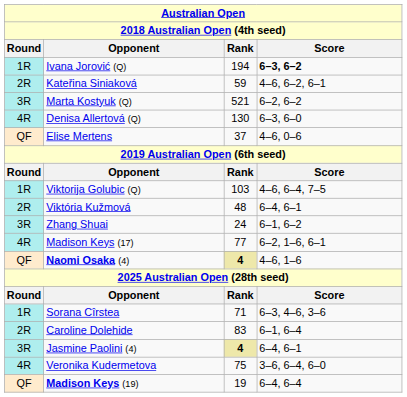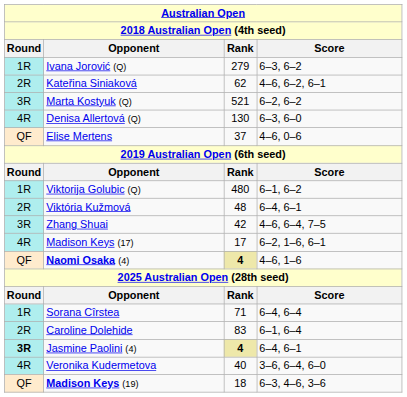Ivana Jorović (Q) | Rank: 194 -> 279
Ivana Jorović (Q) | Score: bold -> normal
Kateřina Siniaková | Rank: 59 -> 62
Viktorija Golubic (Q) | Rank: 103 -> 480
Viktorija Golubic (Q) | Score: 4–6, 6–4, 7–5 -> 6–1, 6–2
Zhang Shuai | Rank: 24 -> 42
Zhang Shuai | Score: 6–1, 6–2 -> 4–6, 6–4, 7–5
Madison Keys (17) | Rank: 77 -> 17
Sorana Cîrstea | Score: 6–3, 4–6, 3–6 -> 6–4, 6–4
Jasmine Paolini (4) | Round: normal -> bold
Veronika Kudermetova | Rank: 75 -> 40
Madison Keys (19) | Rank: 19 -> 18
Madison Keys (19) | Score: 6–4, 6–4 -> 6–3, 4–6, 3–6
